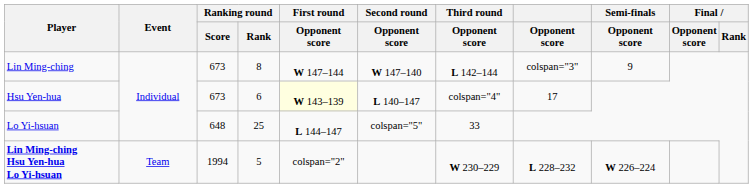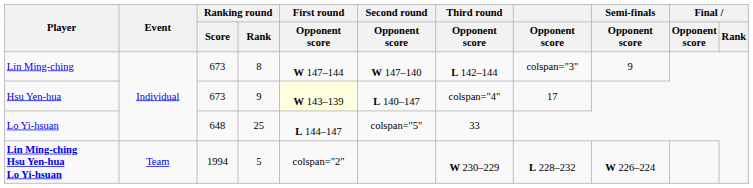Hsu Yen-hua | Ranking round / Rank: 6 -> 9
